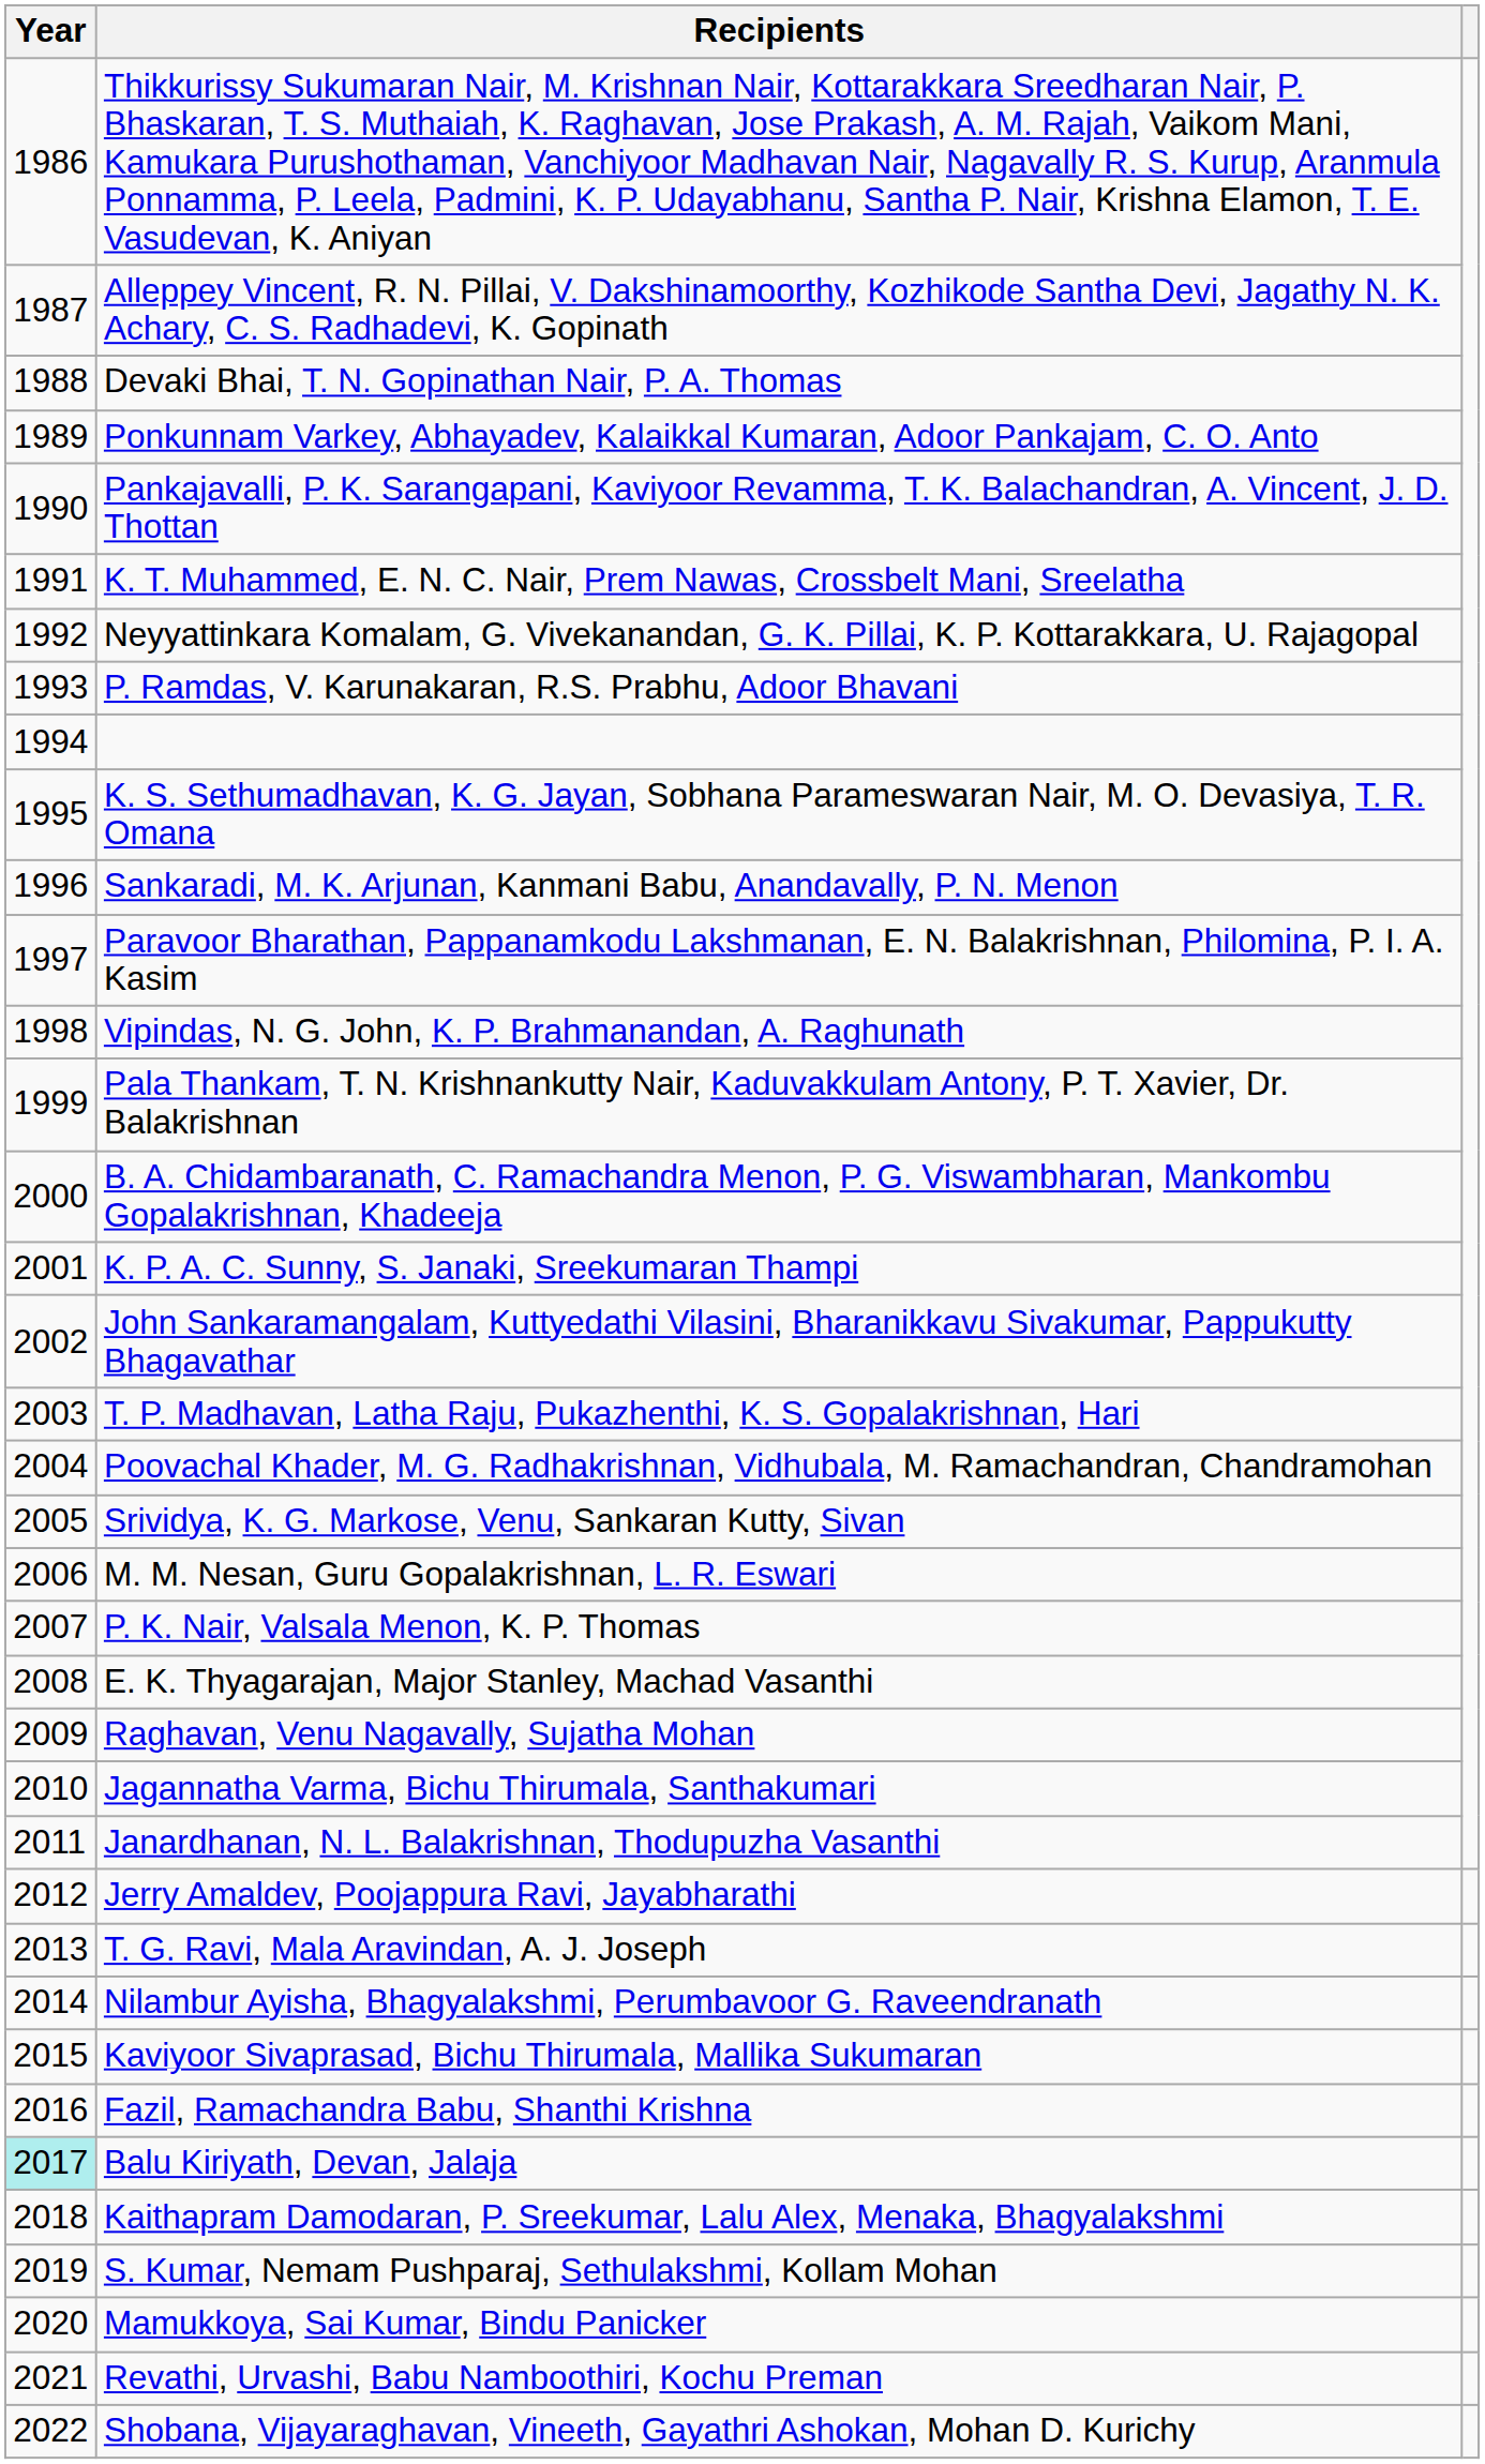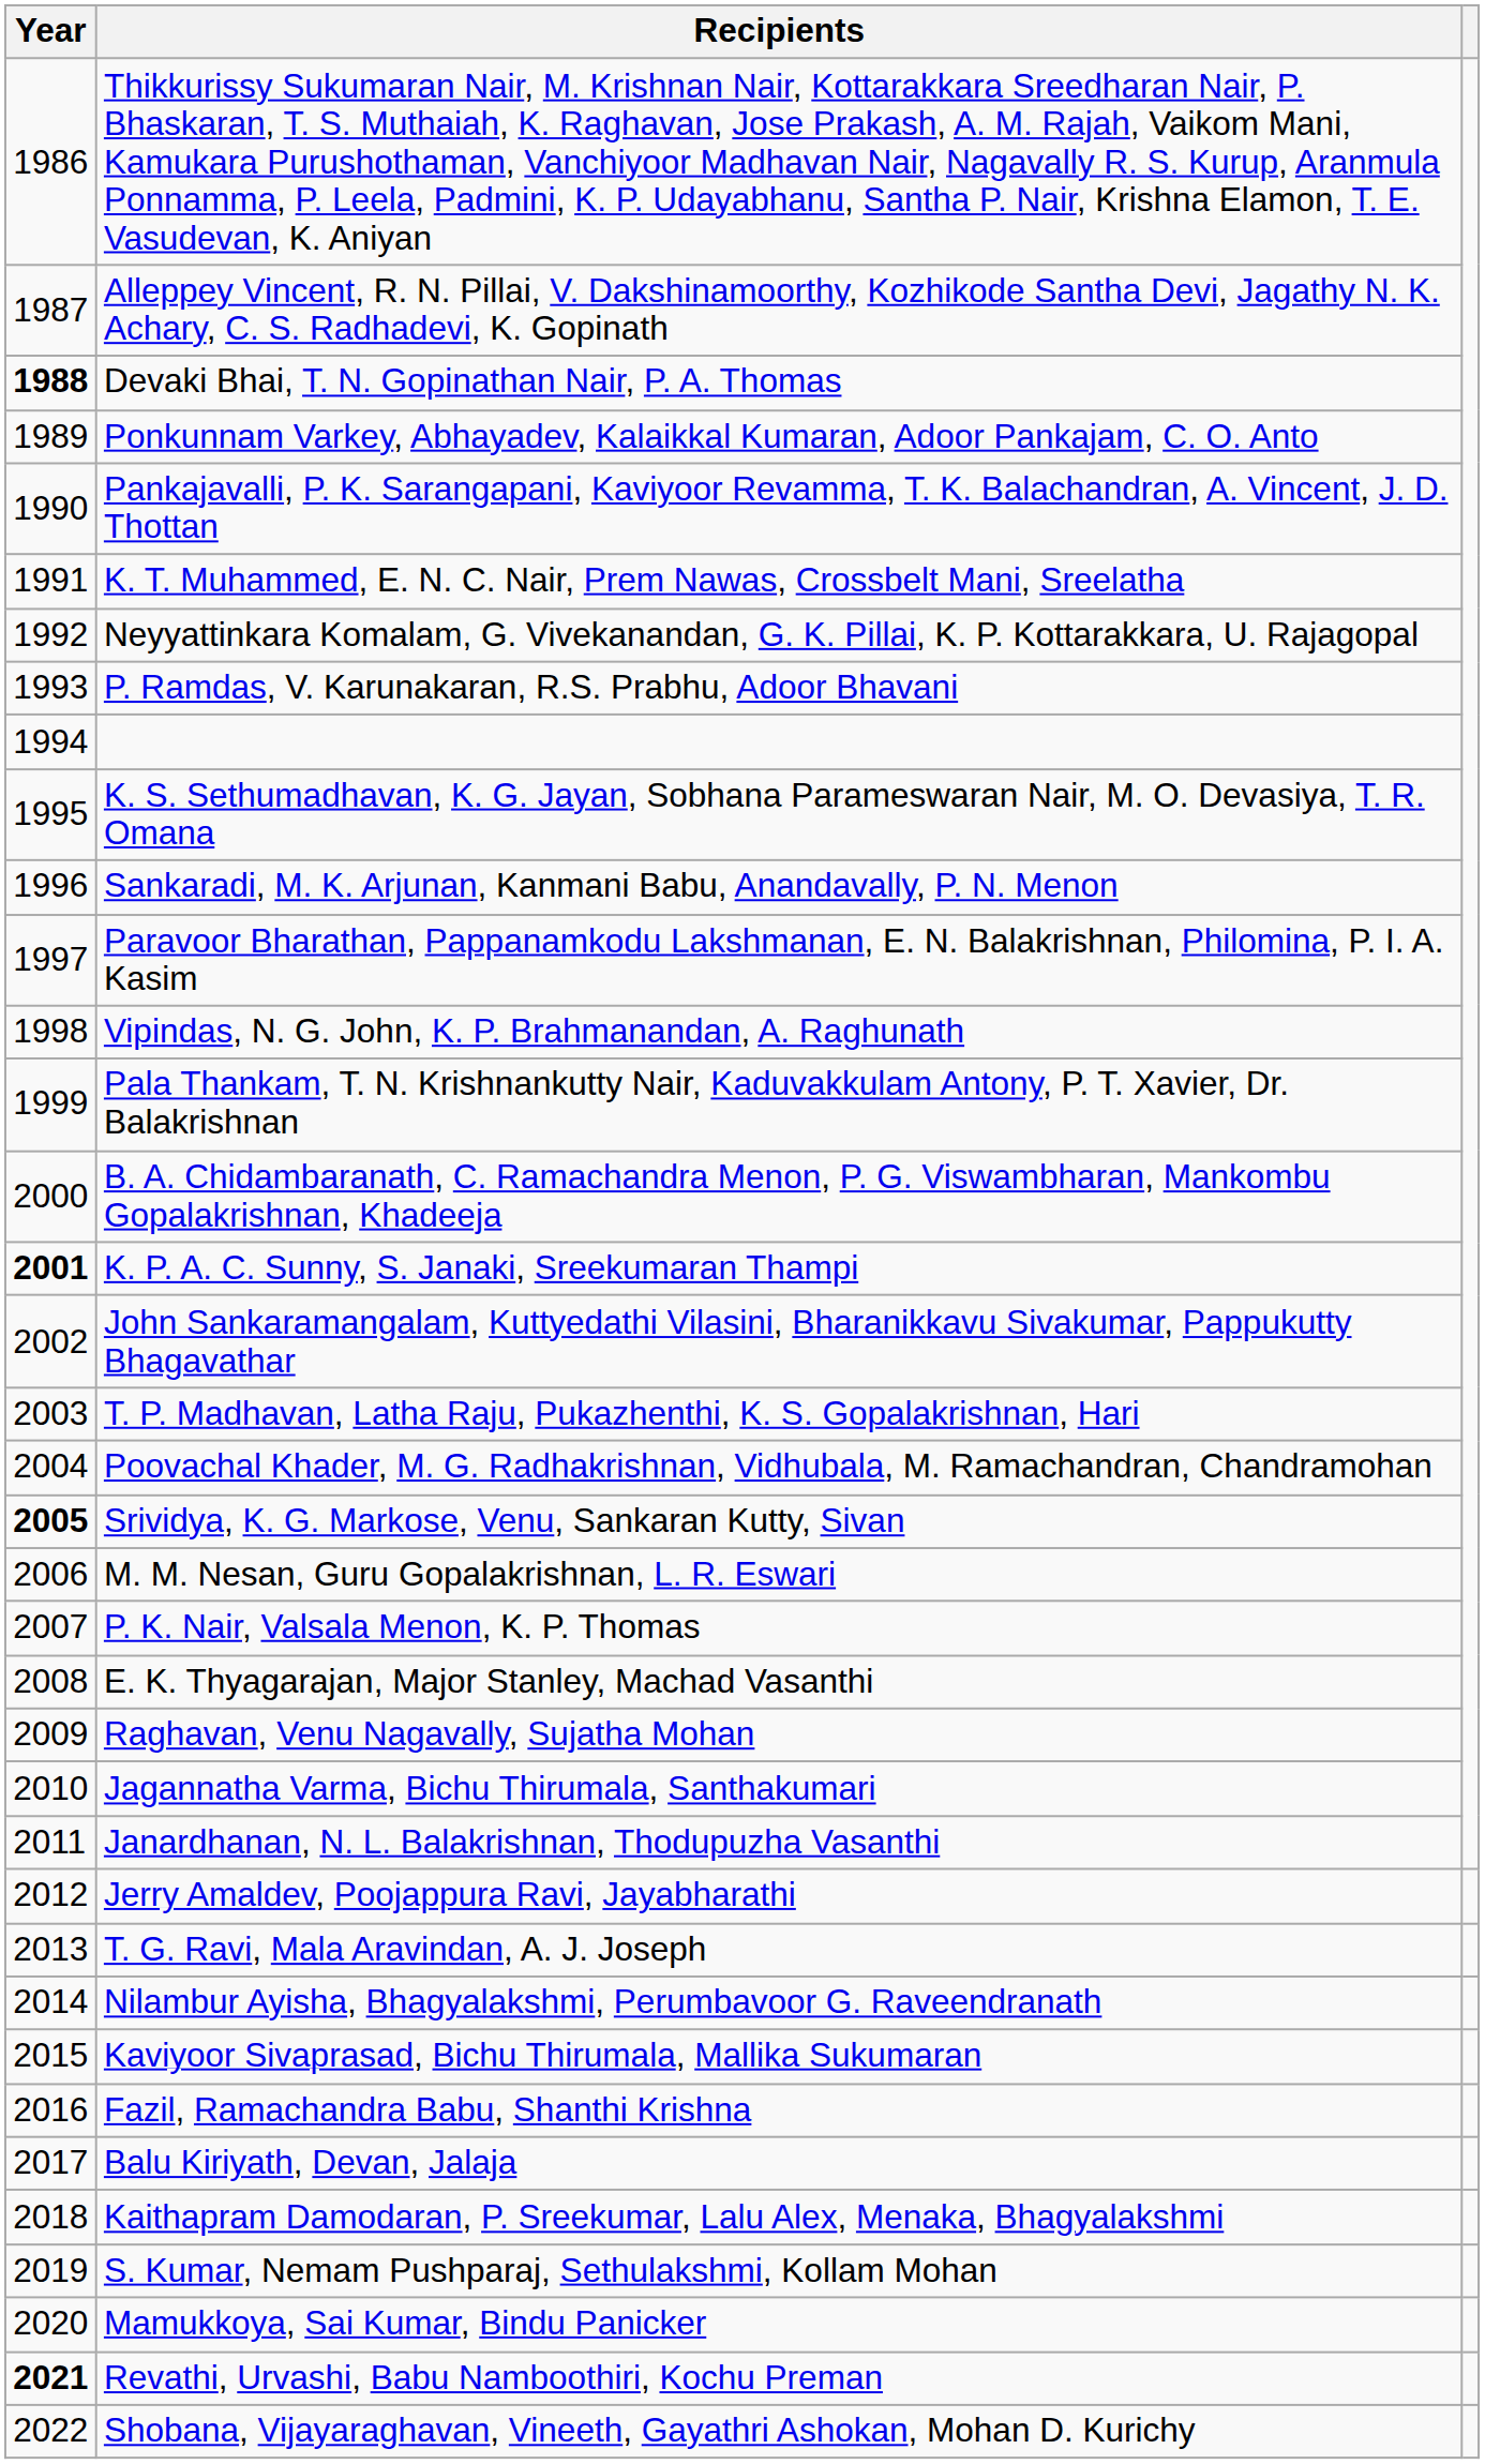Devaki Bhai, T. N. Gopinathan Nair, P. A. Thomas | Year: normal -> bold
K. P. A. C. Sunny, S. Janaki, Sreekumaran Thampi | Year: normal -> bold
Srividya, K. G. Markose, Venu, Sankaran Kutty, Sivan | Year: normal -> bold
Balu Kiriyath, Devan, Jalaja | Year: paleturquoise background -> no background
Revathi, Urvashi, Babu Namboothiri, Kochu Preman | Year: normal -> bold
